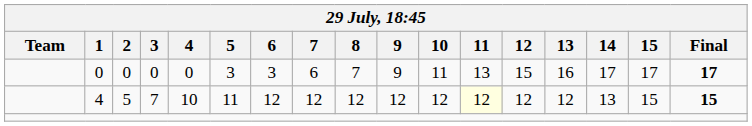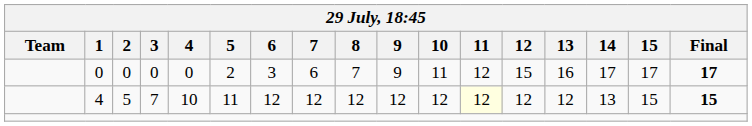row 3 | 5: 3 -> 2
row 3 | 11: 13 -> 12
